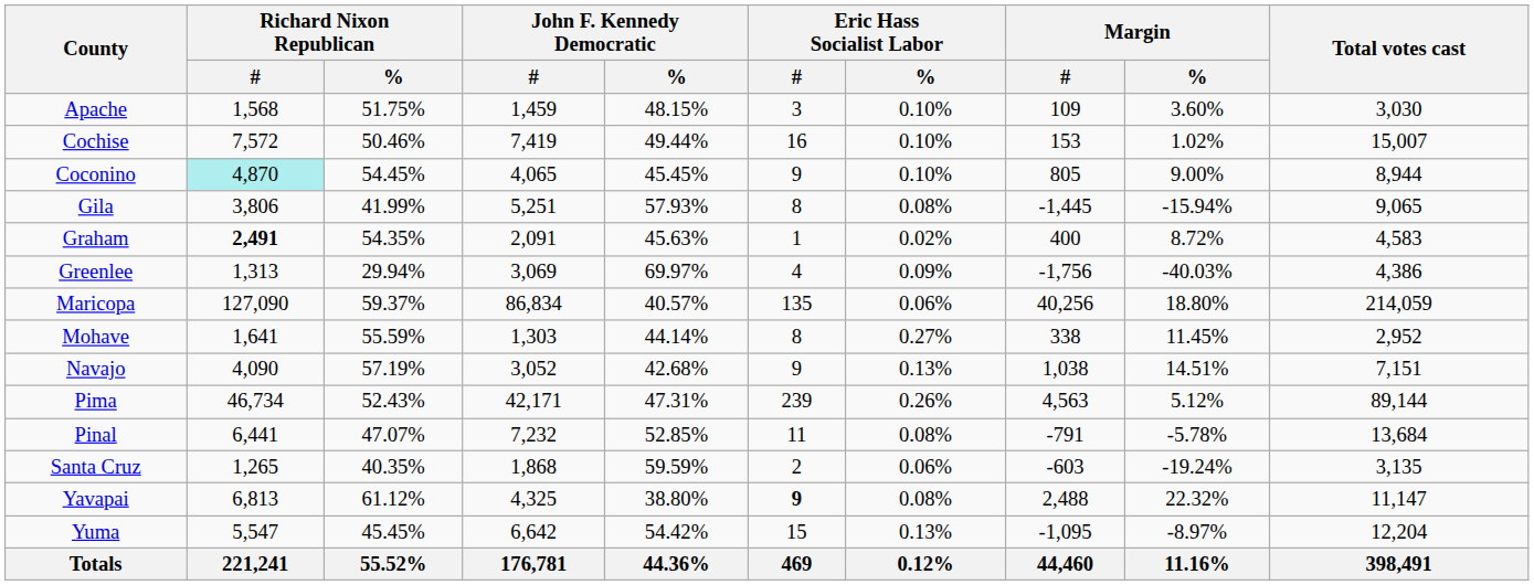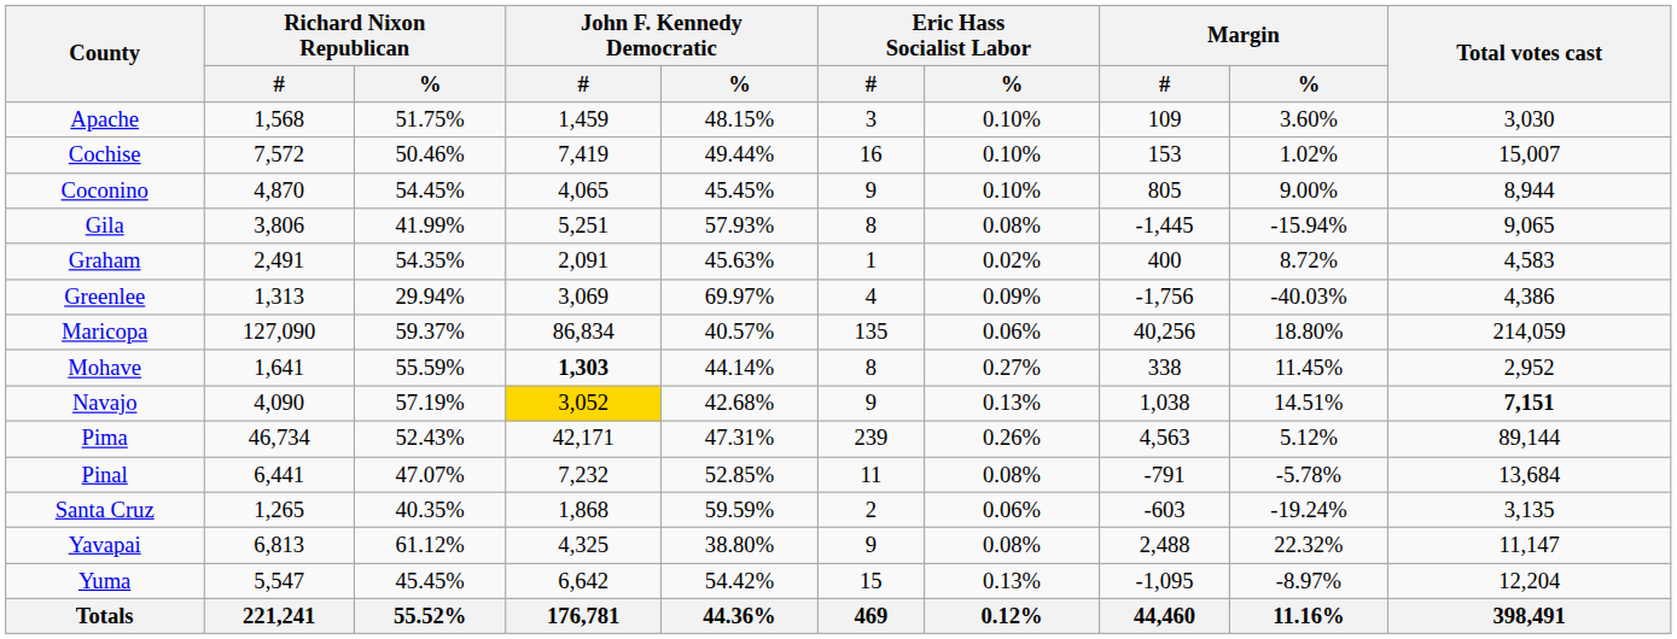Coconino | Richard Nixon Republican / #: paleturquoise background -> no background
Graham | Richard Nixon Republican / #: bold -> normal
Mohave | John F. Kennedy Democratic / #: normal -> bold
Navajo | John F. Kennedy Democratic / #: no background -> gold background
Navajo | Total votes cast: normal -> bold
Yavapai | Eric Hass Socialist Labor / #: bold -> normal
